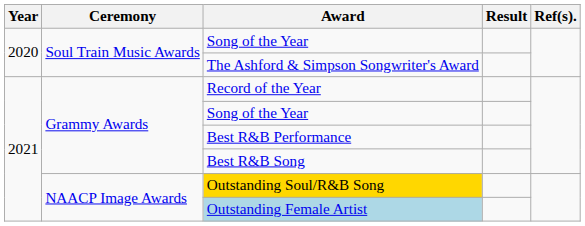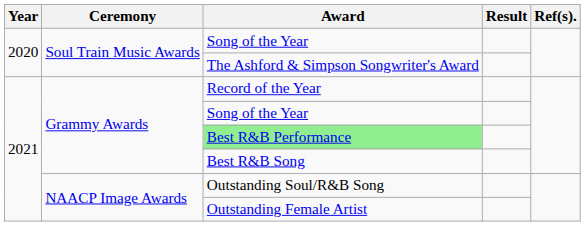Best R&B Performance | Award: no background -> lightgreen background
Outstanding Soul/R&B Song | Award: gold background -> no background
Outstanding Female Artist | Award: lightblue background -> no background
